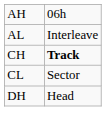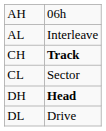DH | column 2: normal -> bold
+ row: DL | Drive
